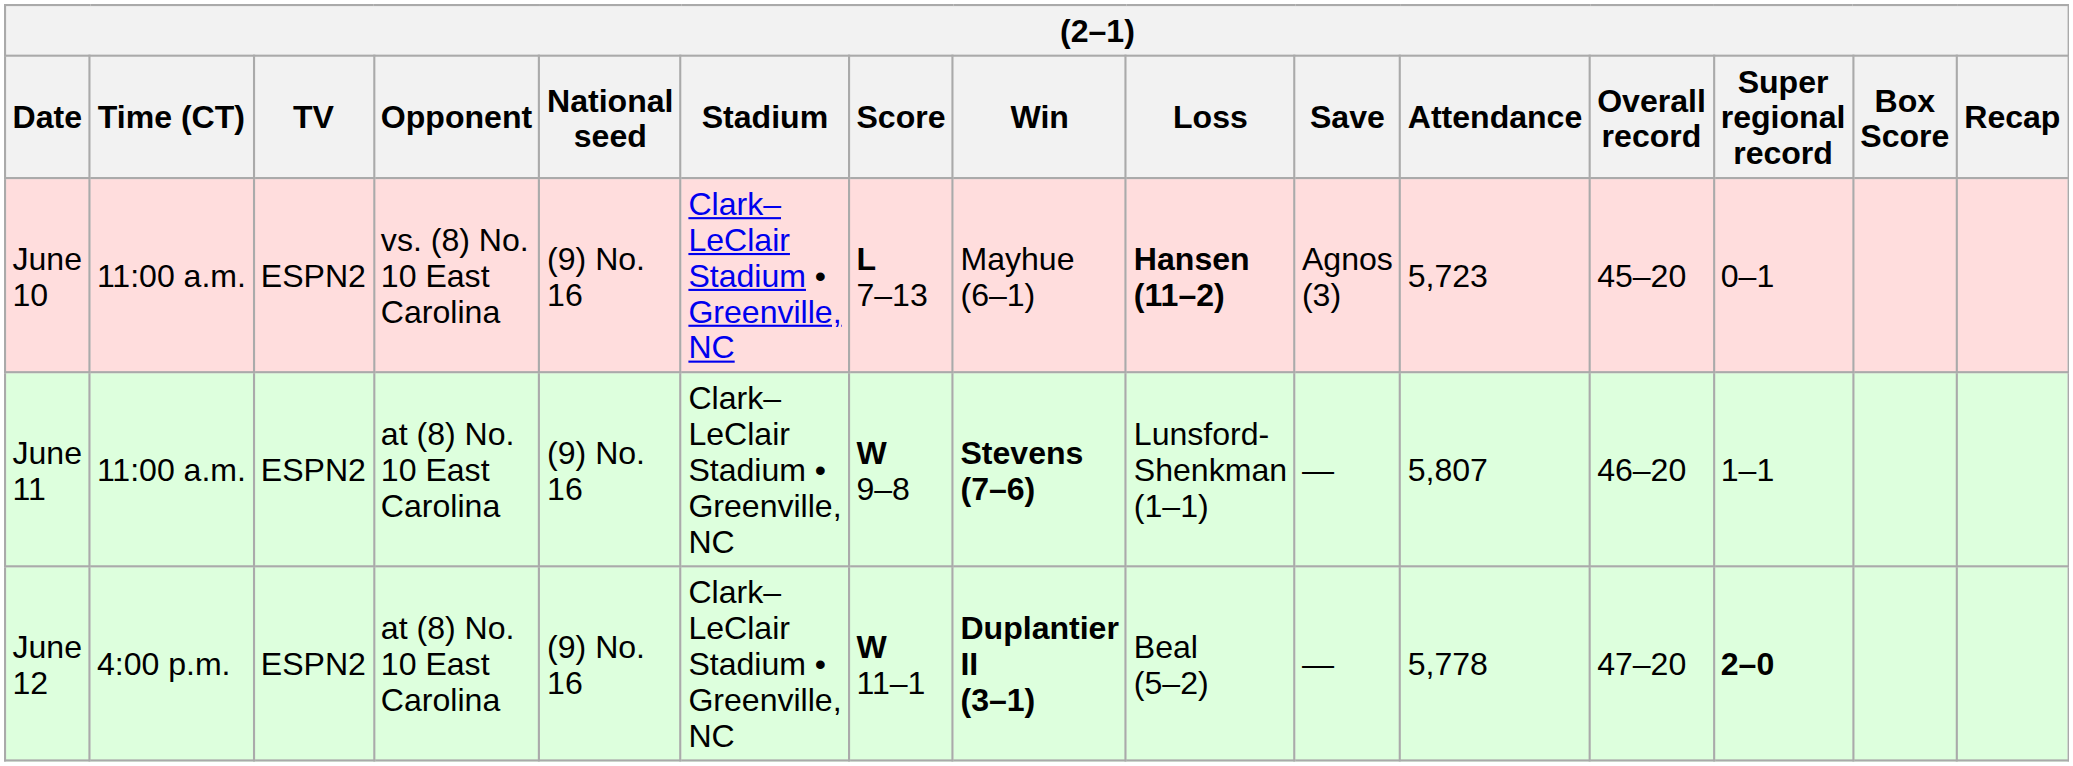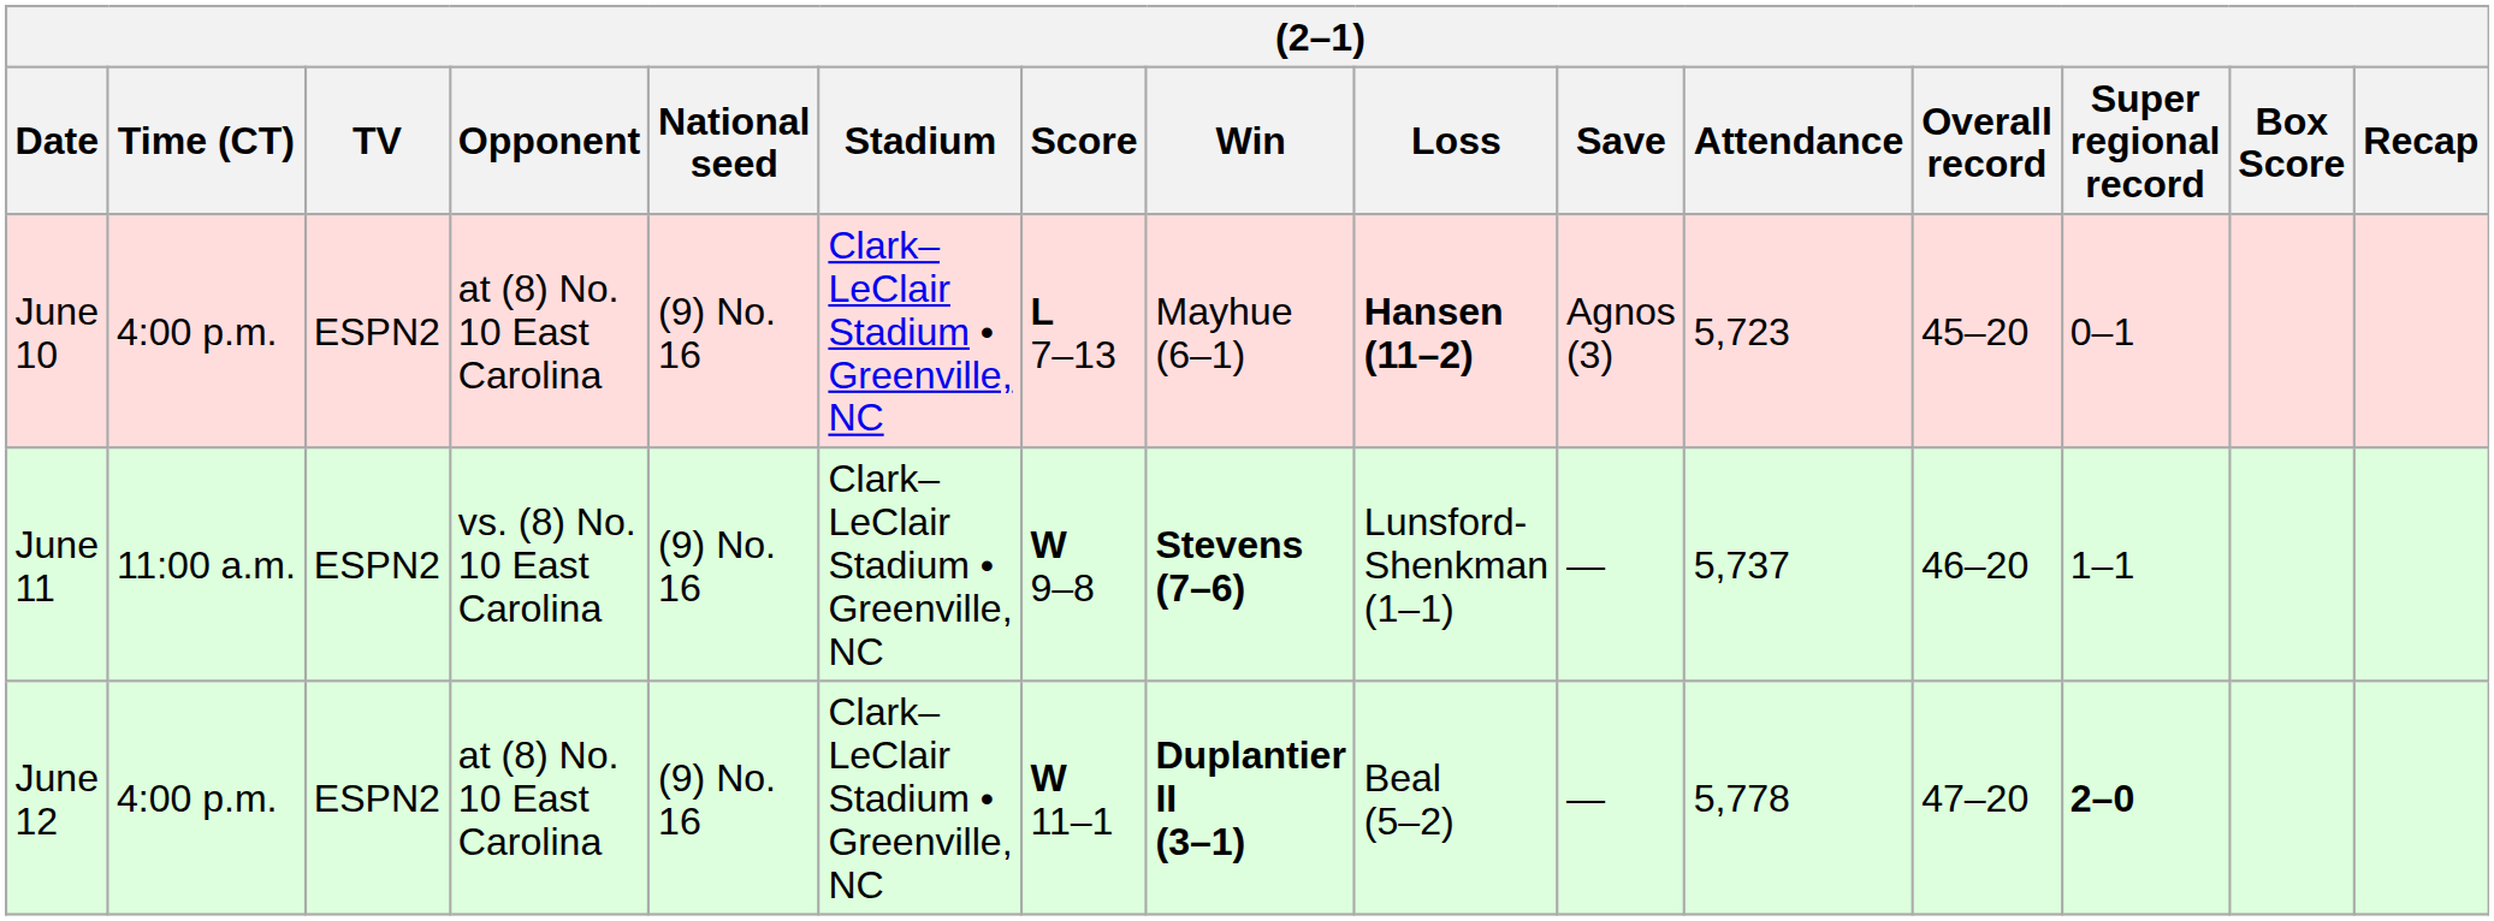June 10 | Time (CT): 11:00 a.m. -> 4:00 p.m.
June 10 | Opponent: vs. (8) No. 10 East Carolina -> at (8) No. 10 East Carolina
June 11 | Opponent: at (8) No. 10 East Carolina -> vs. (8) No. 10 East Carolina
June 11 | Attendance: 5,807 -> 5,737
